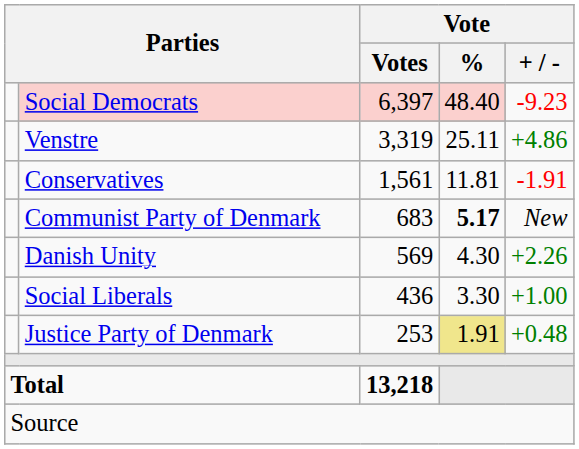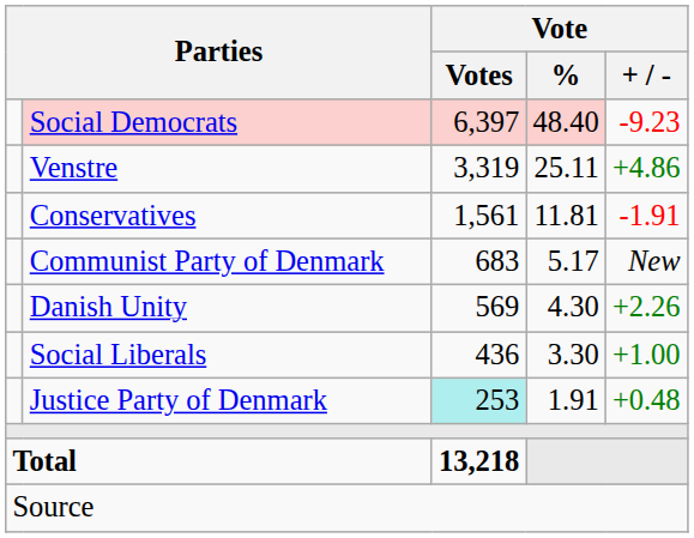Communist Party of Denmark | Vote / %: bold -> normal
Justice Party of Denmark | Vote / Votes: no background -> paleturquoise background
Justice Party of Denmark | Vote / %: khaki background -> no background
